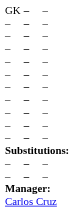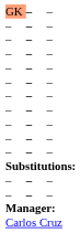GK | column 1: no background -> lightsalmon background
